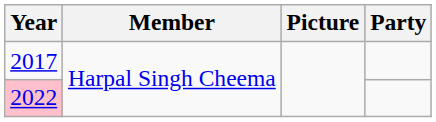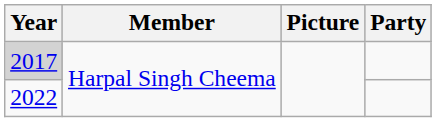2017 | Year: no background -> lightgrey background
2022 | Year: pink background -> no background
